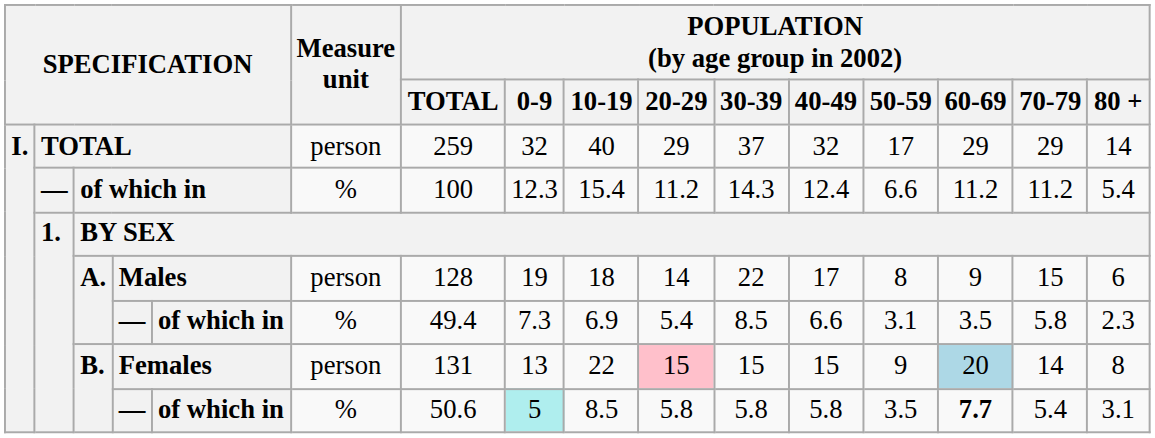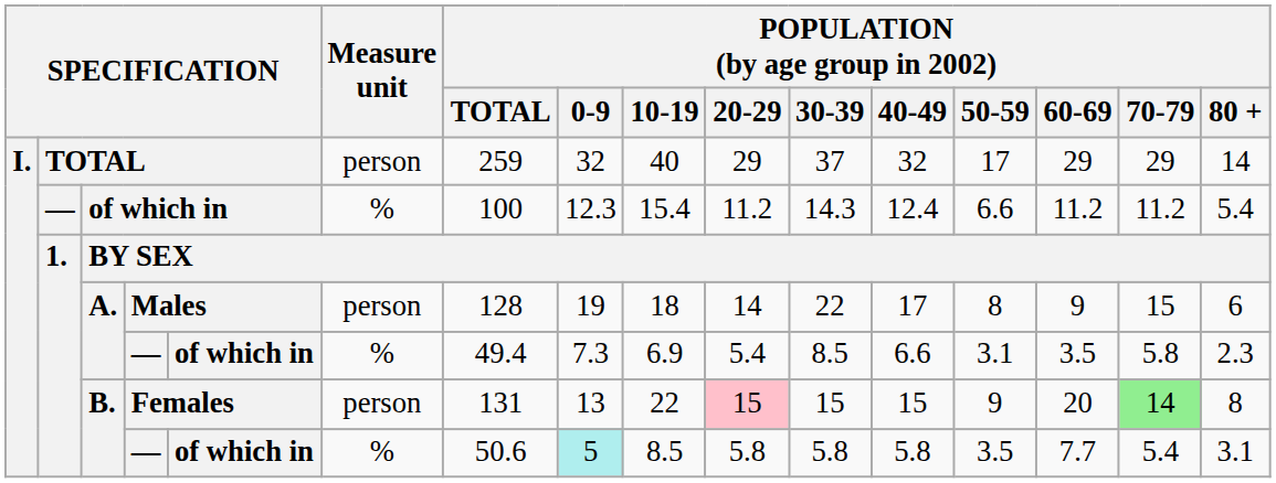Females | POPULATION (by age group in 2002) / 60-69: lightblue background -> no background
Females | POPULATION (by age group in 2002) / 70-79: no background -> lightgreen background
B. / — | POPULATION (by age group in 2002) / 60-69: bold -> normal
